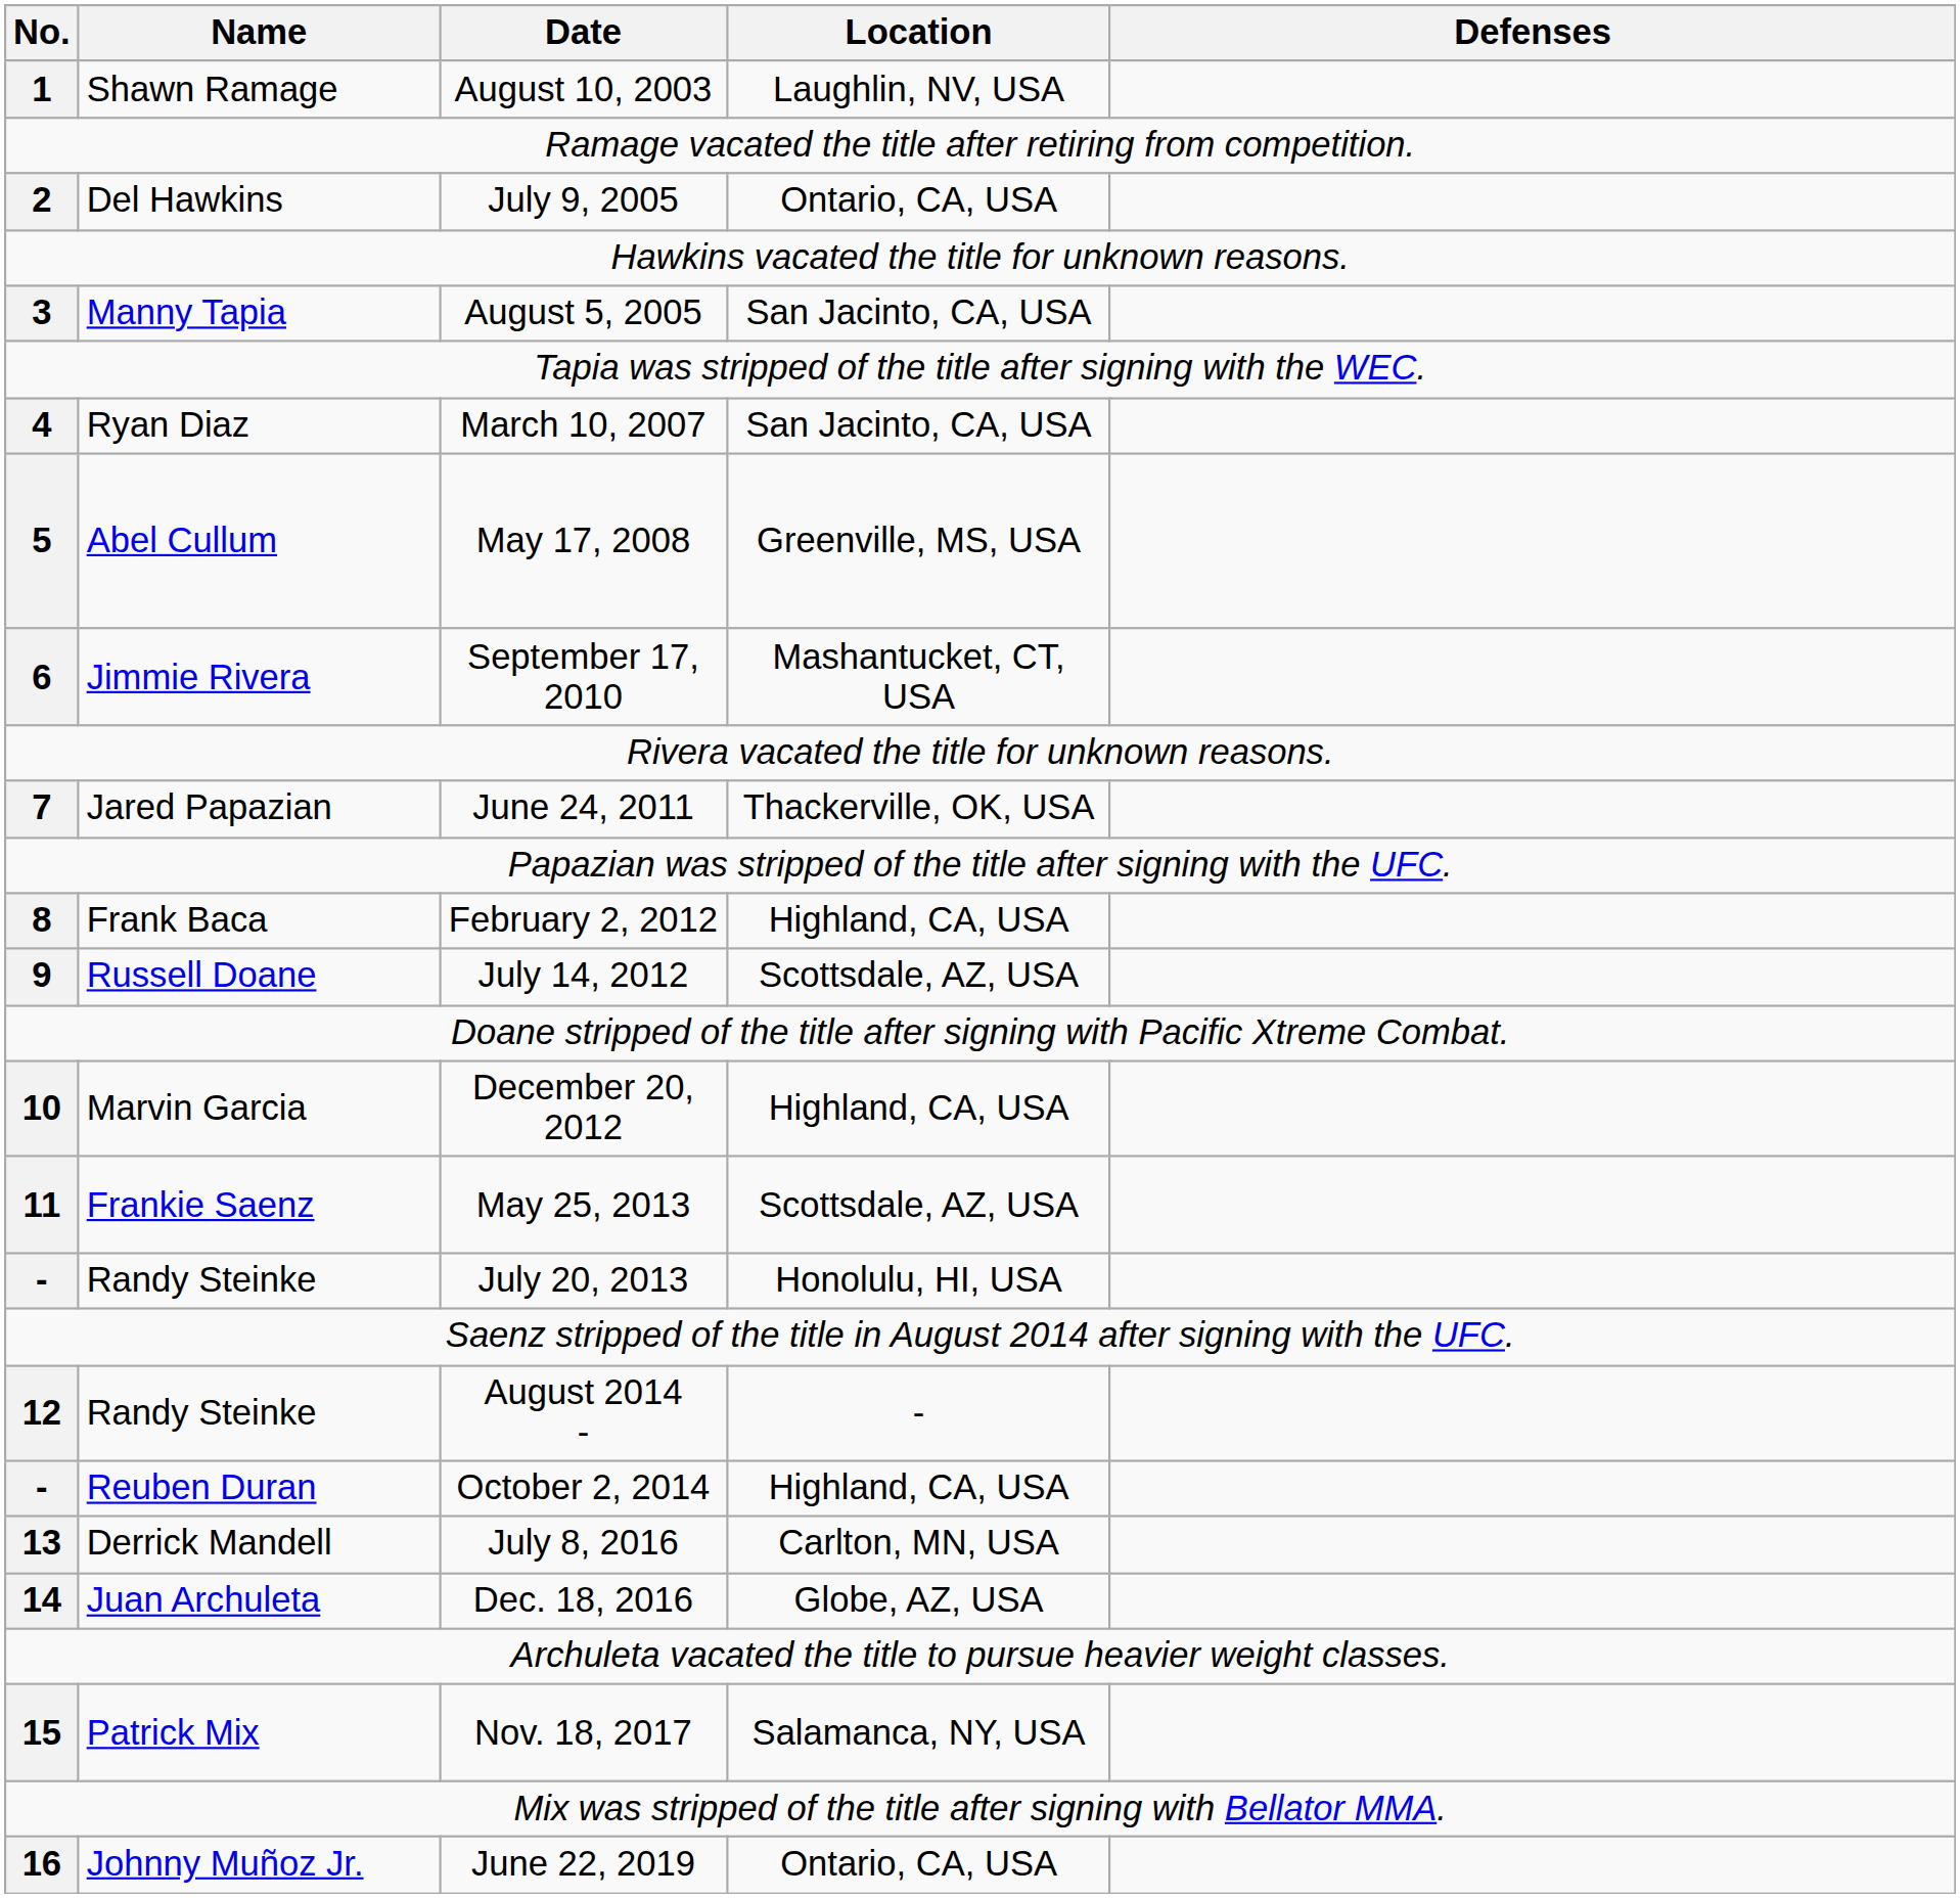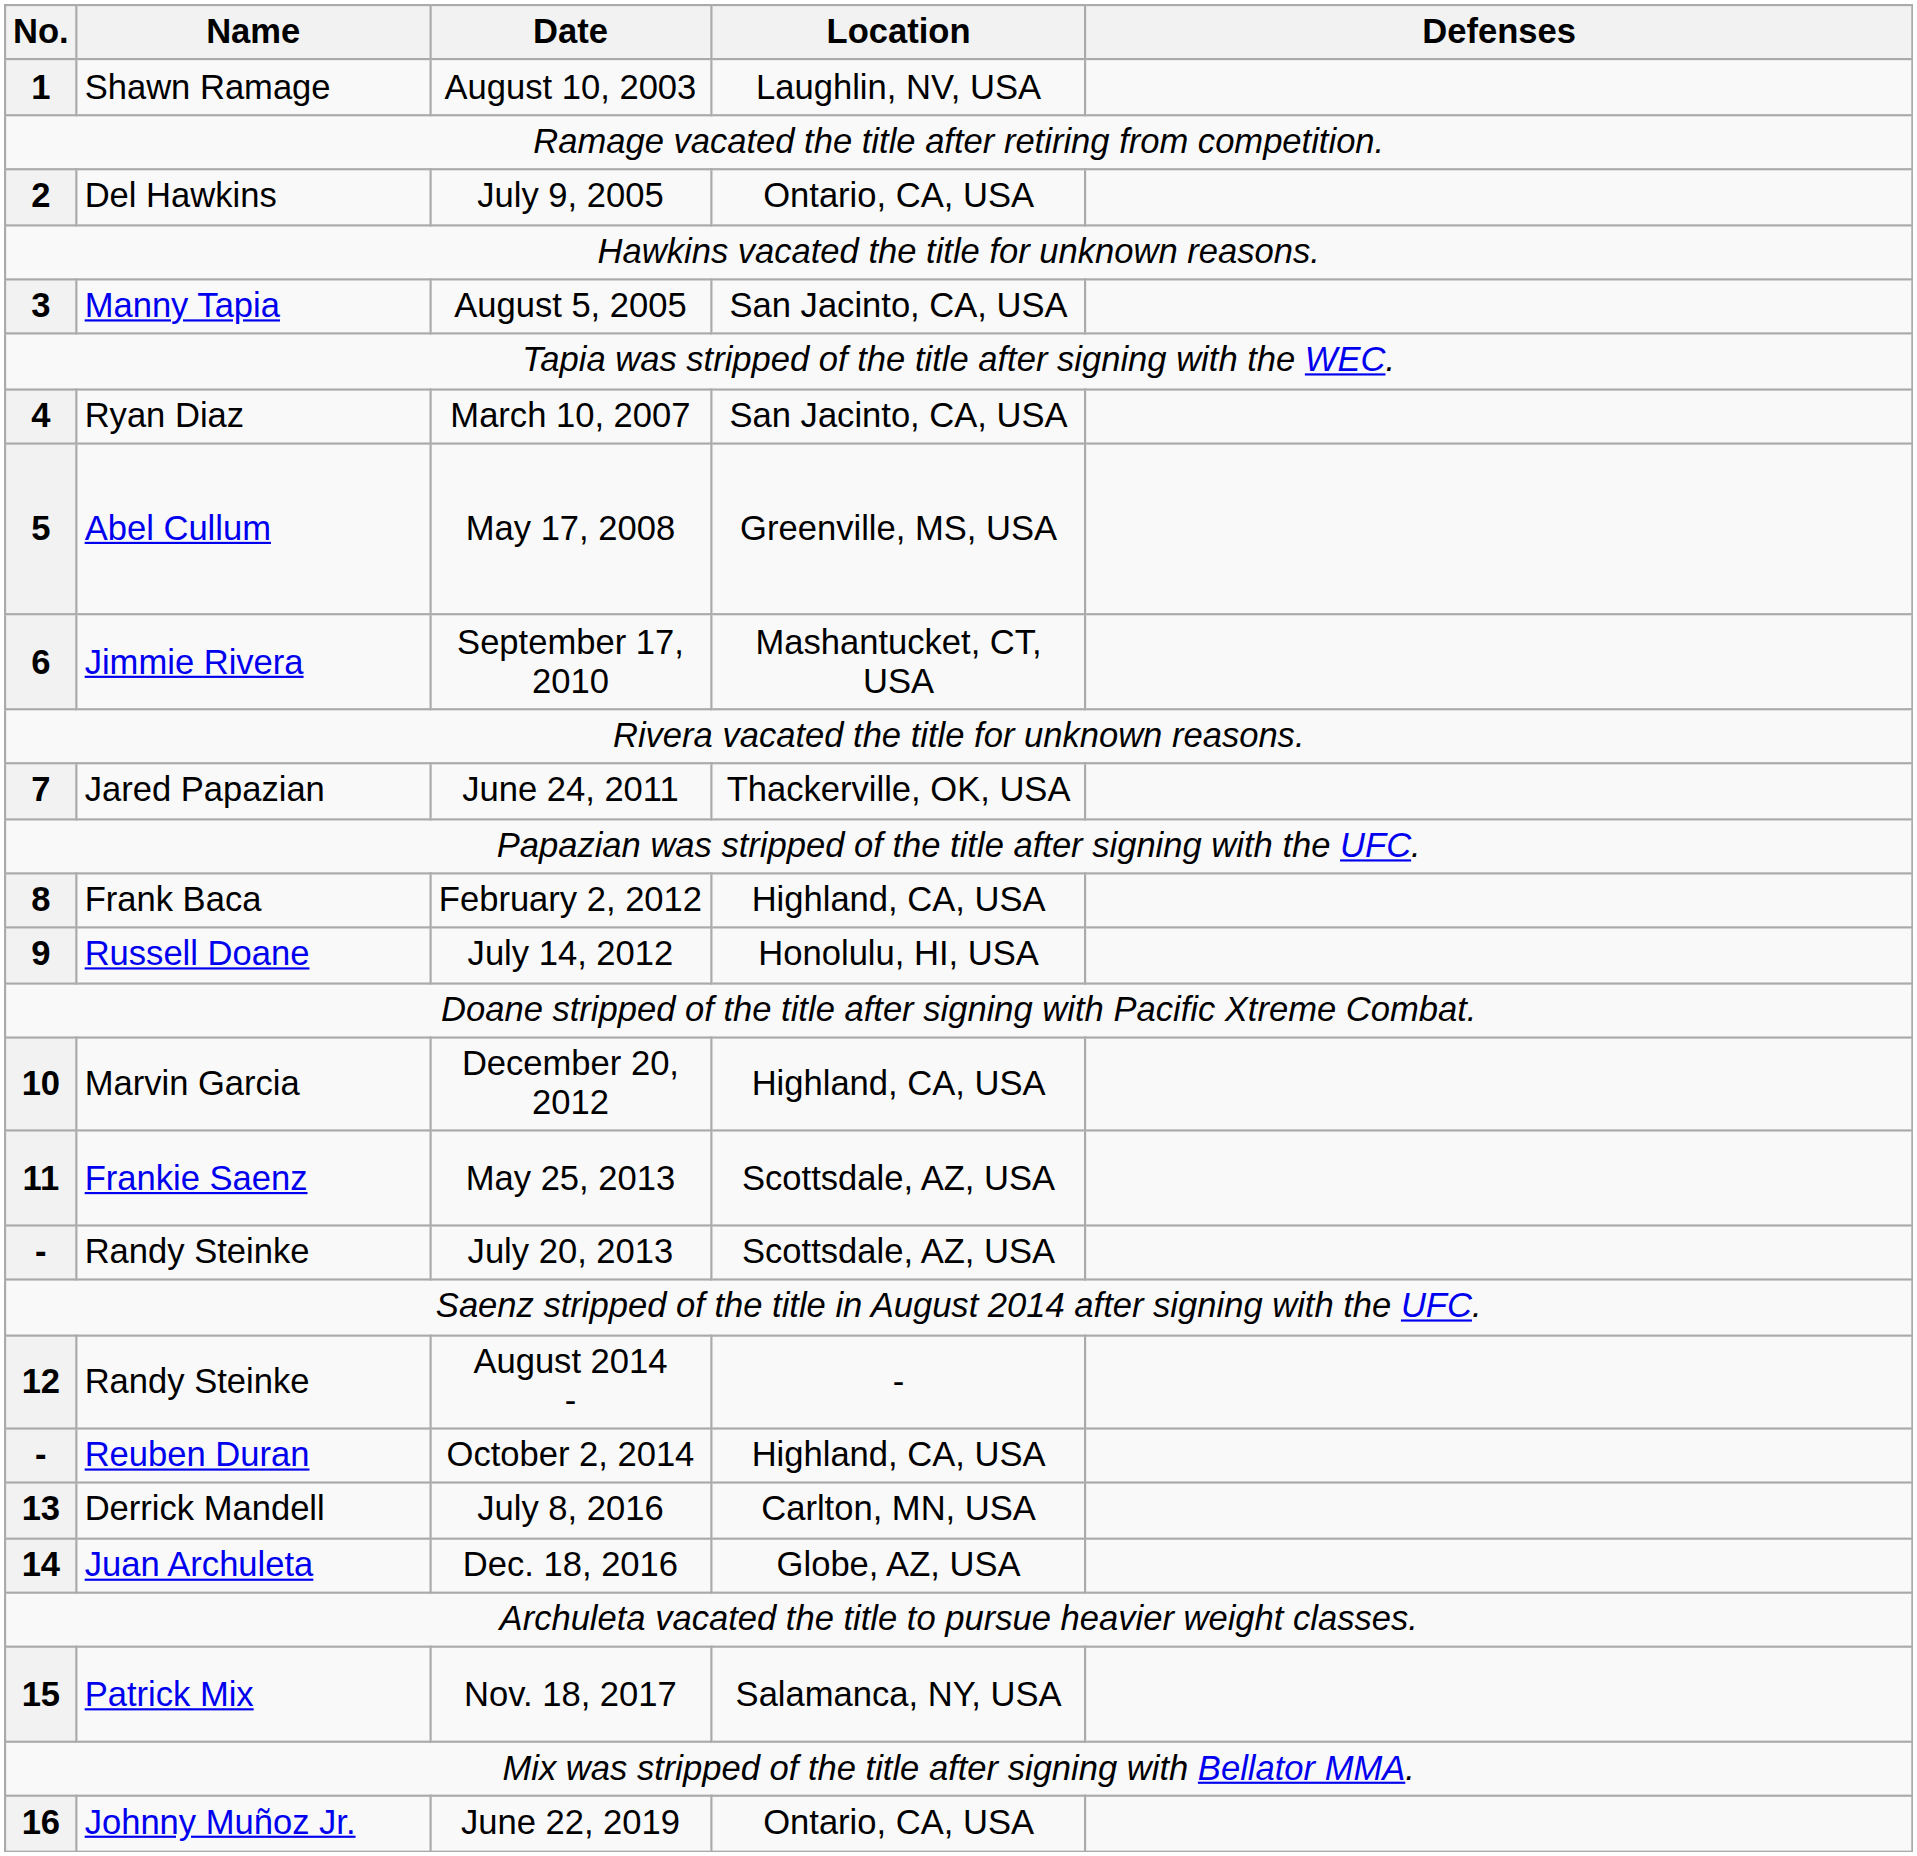July 14, 2012 | Location: Scottsdale, AZ, USA -> Honolulu, HI, USA
July 20, 2013 | Location: Honolulu, HI, USA -> Scottsdale, AZ, USA
